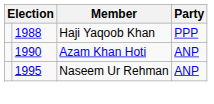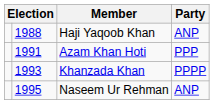Haji Yaqoob Khan | Party: PPP -> ANP
Azam Khan Hoti | column 2: 1990 -> 1991
Azam Khan Hoti | Party: ANP -> PPP
+ row: 1993 | Khanzada Khan | PPPP
